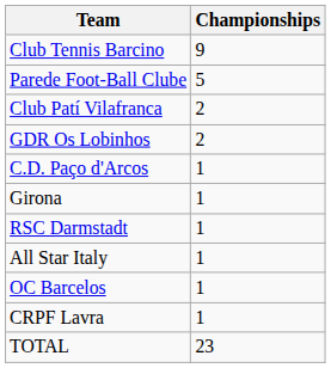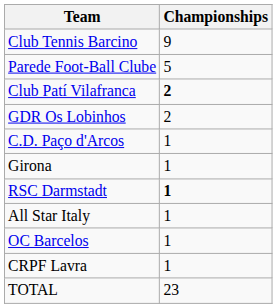Club Patí Vilafranca | Championships: normal -> bold
RSC Darmstadt | Championships: normal -> bold
